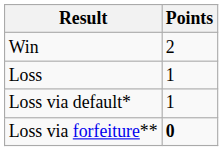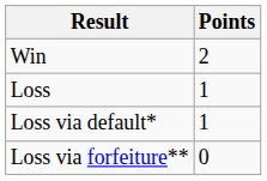Loss via forfeiture** | Points: bold -> normal
